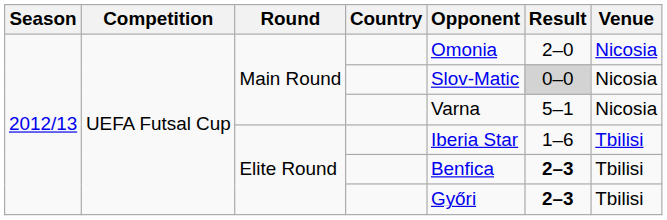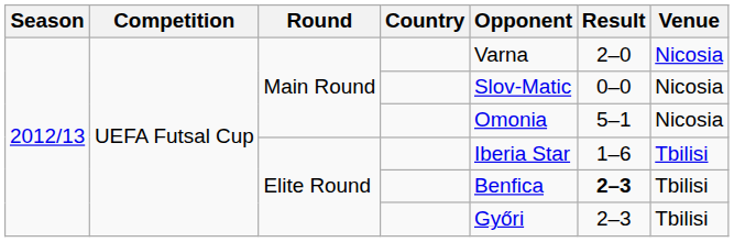row 2 | Opponent: Omonia -> Varna
row 3 | Result: lightgrey background -> no background
row 4 | Opponent: Varna -> Omonia
row 7 | Result: bold -> normal
